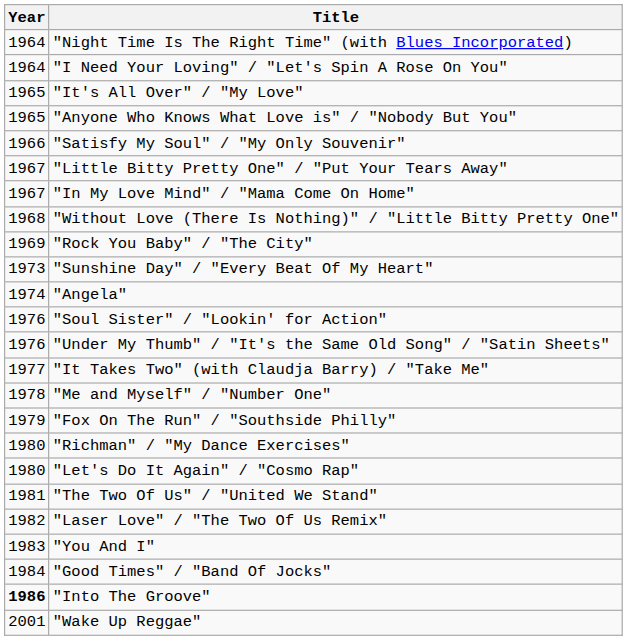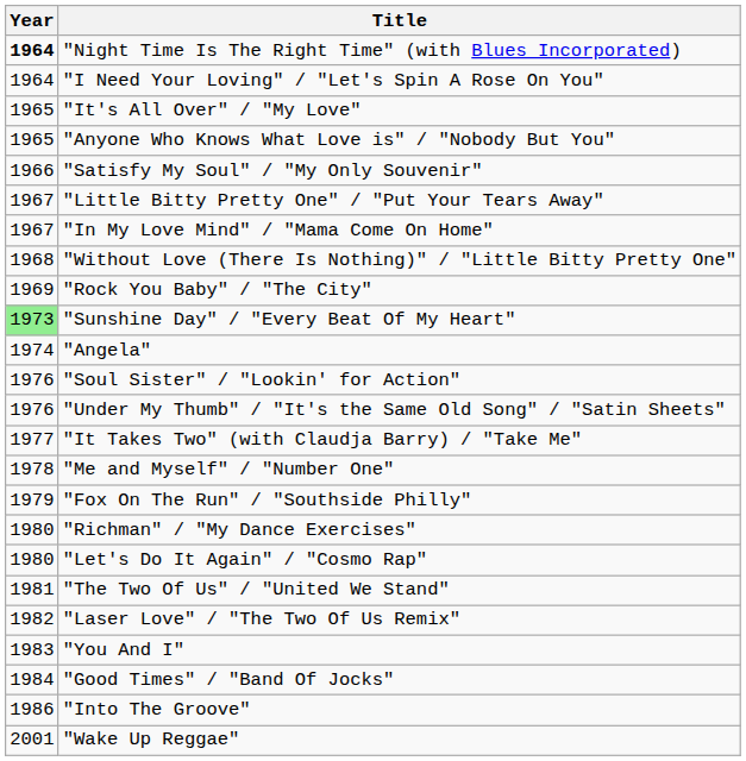"Night Time Is The Right Time" (with Blues Incorporated) | Year: normal -> bold
"Sunshine Day" / "Every Beat Of My Heart" | Year: no background -> lightgreen background
"Into The Groove" | Year: bold -> normal
